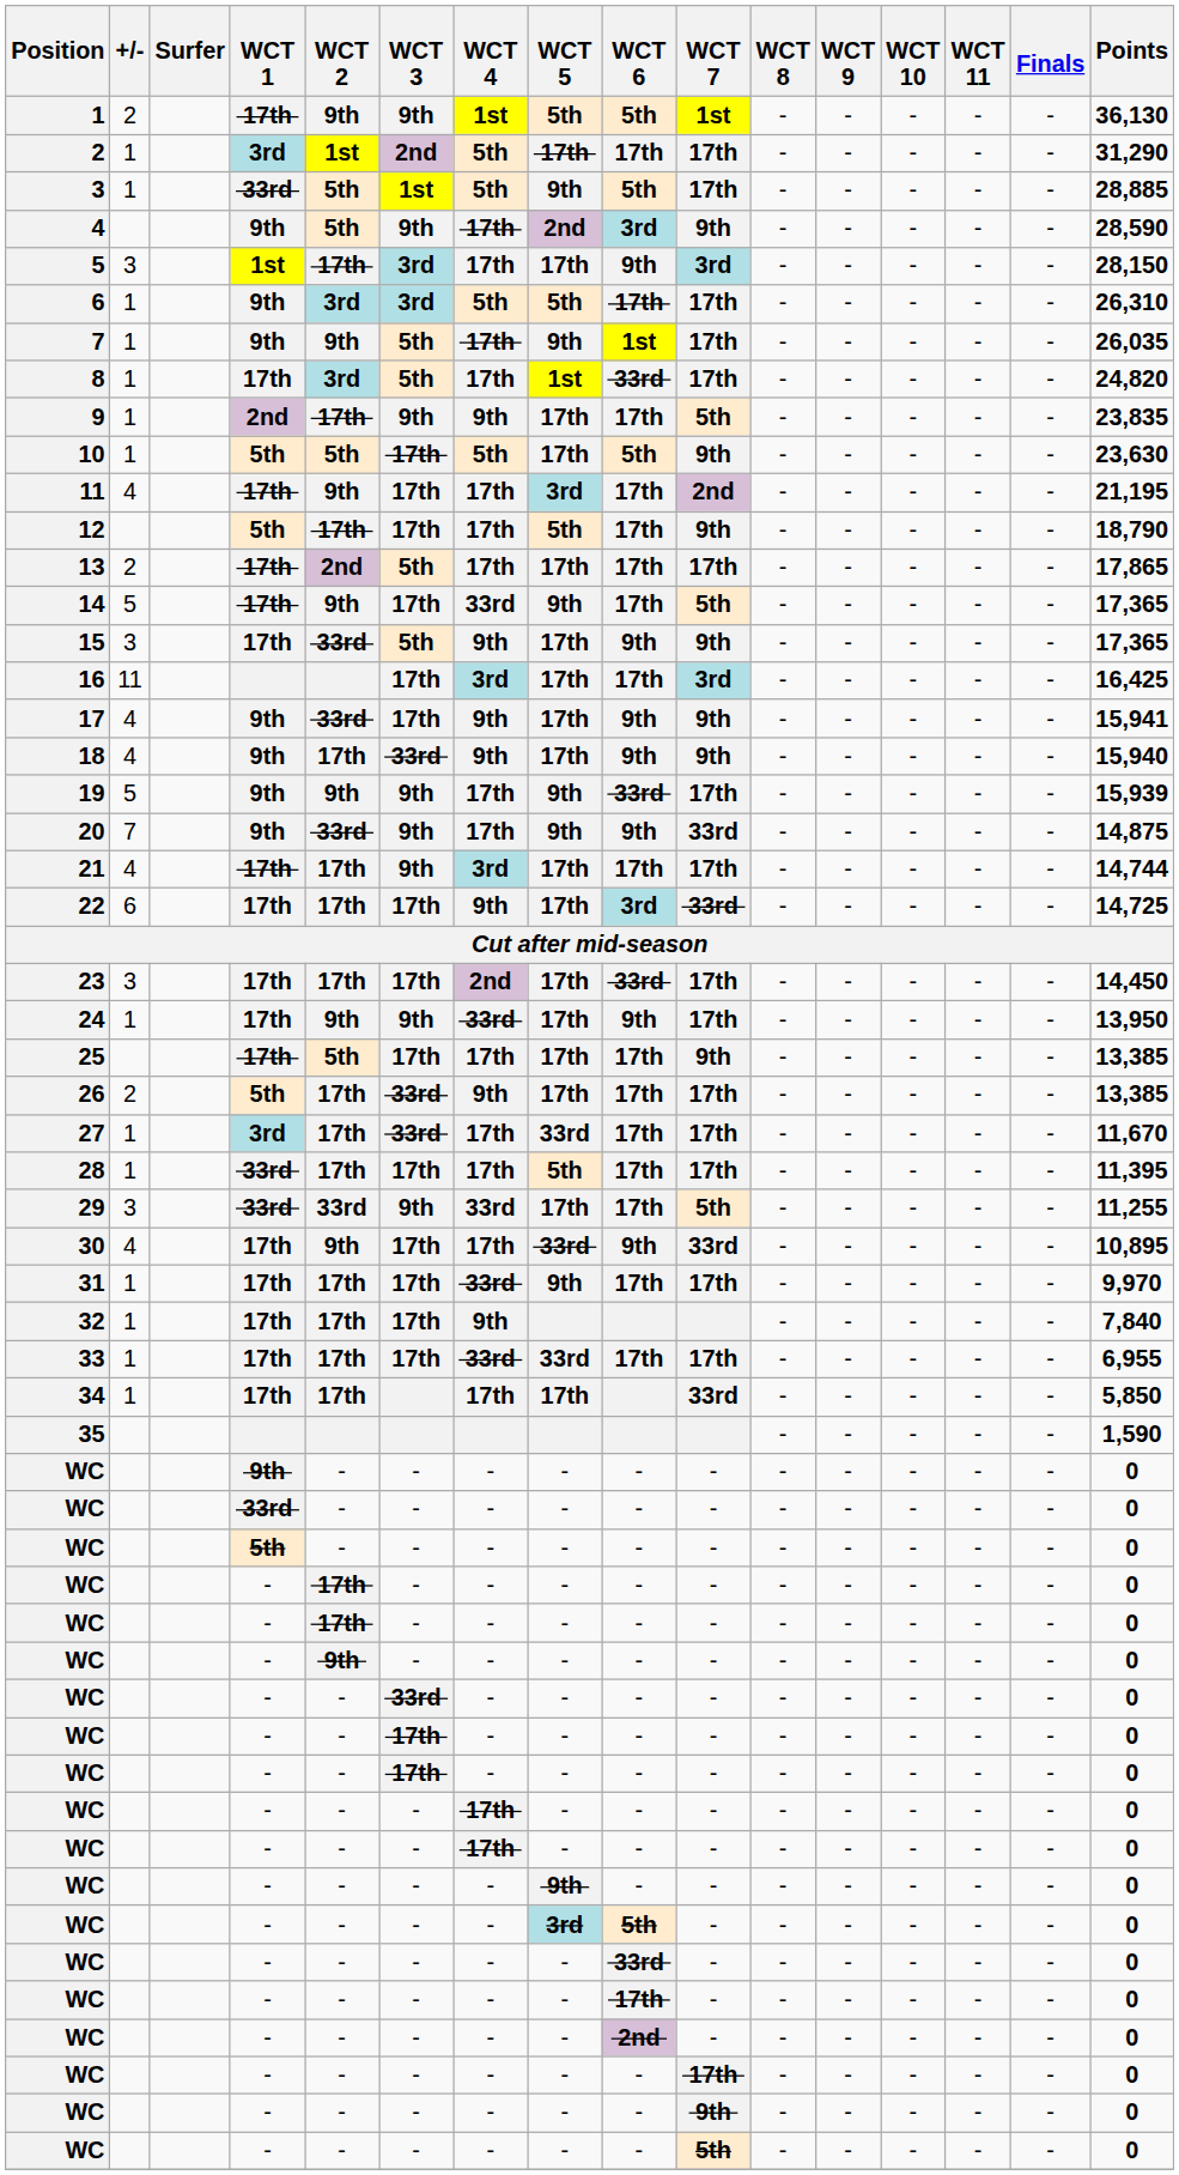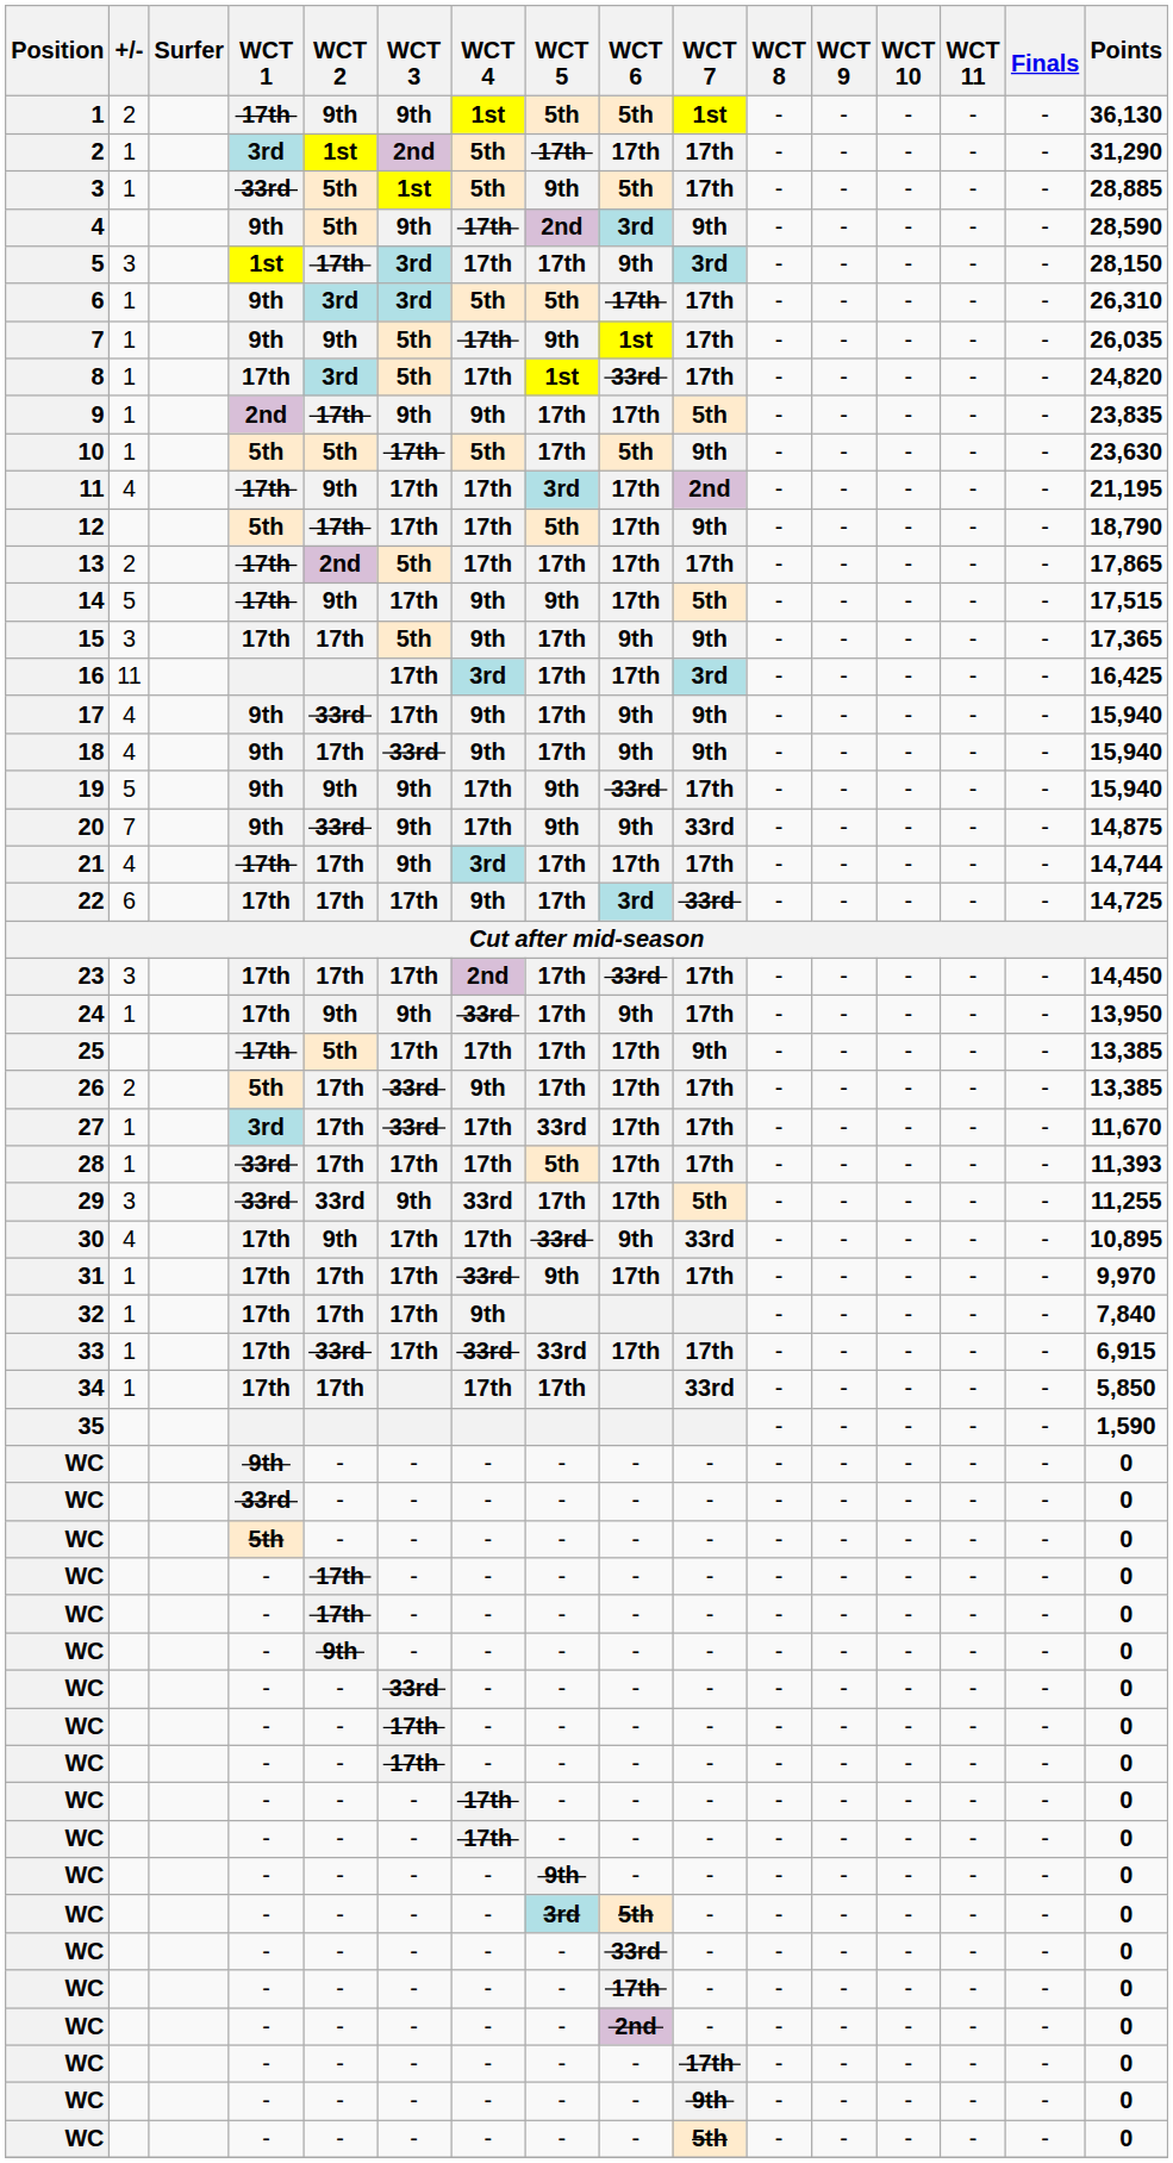14 | WCT 4: 33rd -> 9th
14 | Points: 17,365 -> 17,515
15 | WCT 2: 33rd -> 17th
17 | Points: 15,941 -> 15,940
19 | Points: 15,939 -> 15,940
28 | Points: 11,395 -> 11,393
33 | WCT 2: 17th -> 33rd
33 | Points: 6,955 -> 6,915
